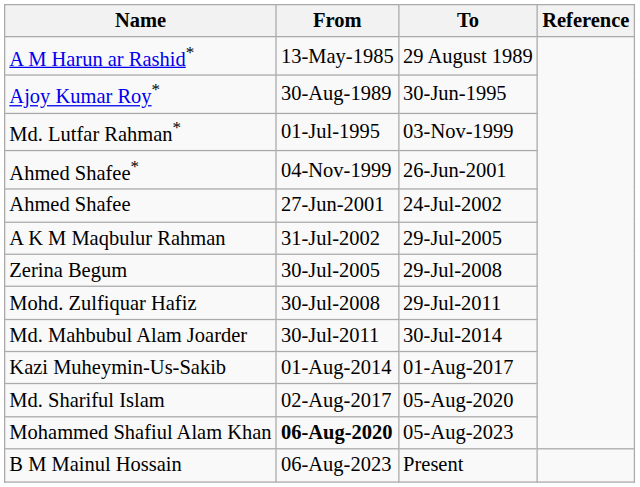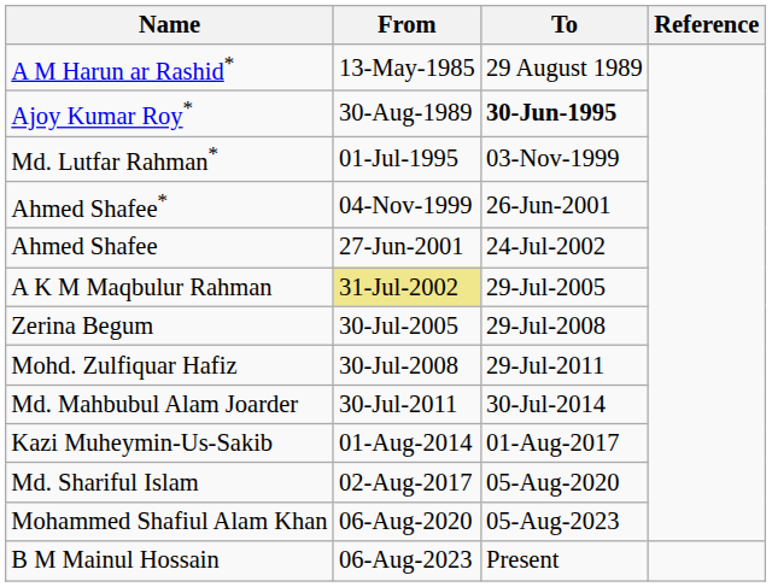Ajoy Kumar Roy* | To: normal -> bold
A K M Maqbulur Rahman | From: no background -> khaki background
Mohammed Shafiul Alam Khan | From: bold -> normal
